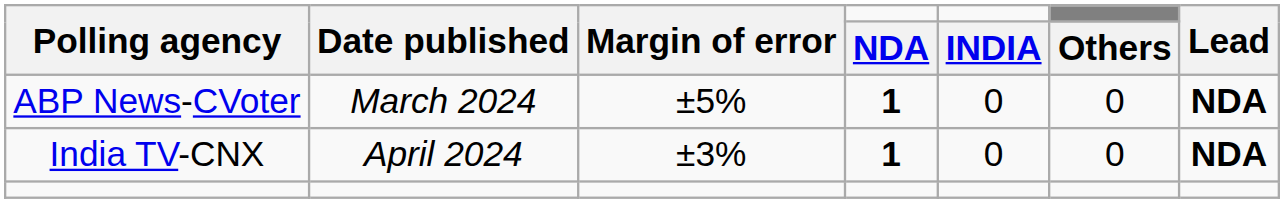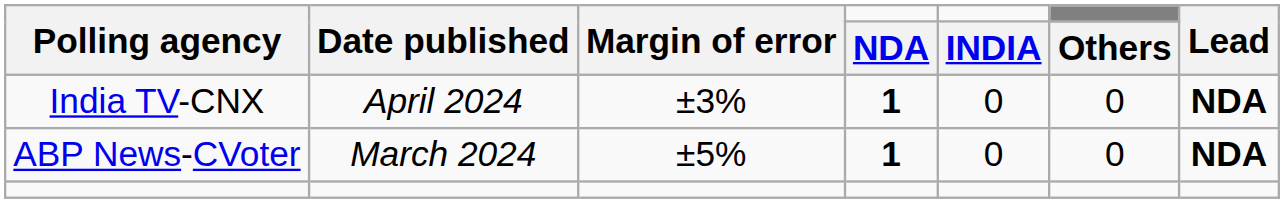rows swapped: India TV-CNX <-> ABP News-CVoter
